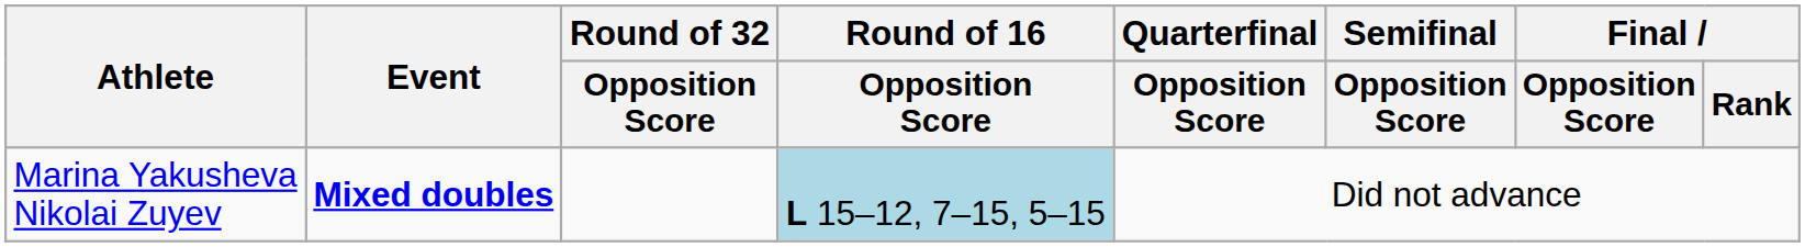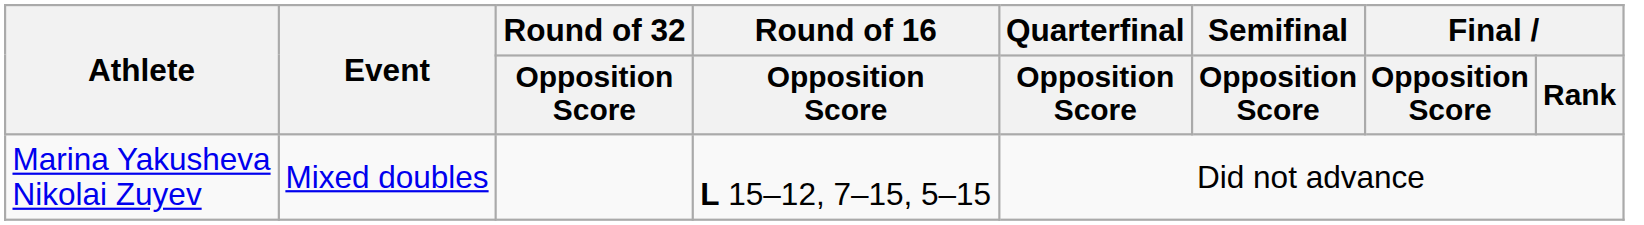Marina Yakusheva Nikolai Zuyev | Event: bold -> normal
Marina Yakusheva Nikolai Zuyev | Round of 16 / Opposition Score: lightblue background -> no background
